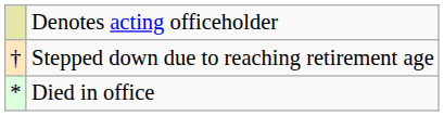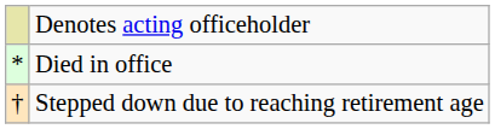rows swapped: Stepped down due to reaching retirement age <-> Died in office
